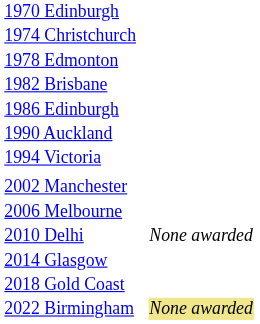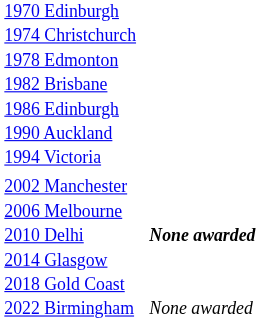2010 Delhi | column 2: normal -> bold
2022 Birmingham | column 2: khaki background -> no background
